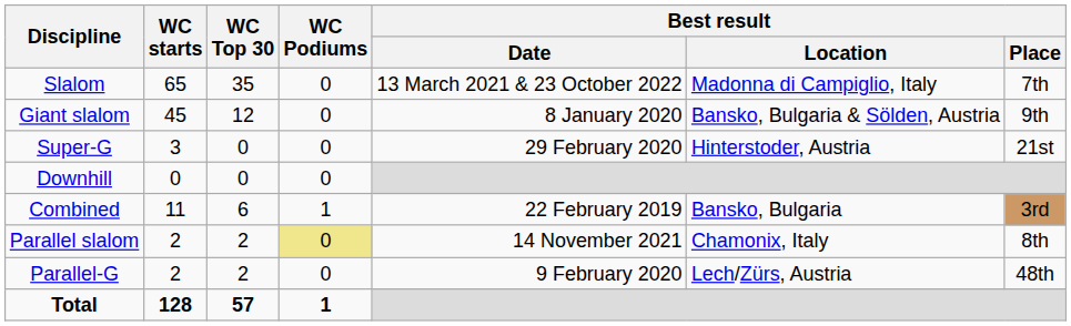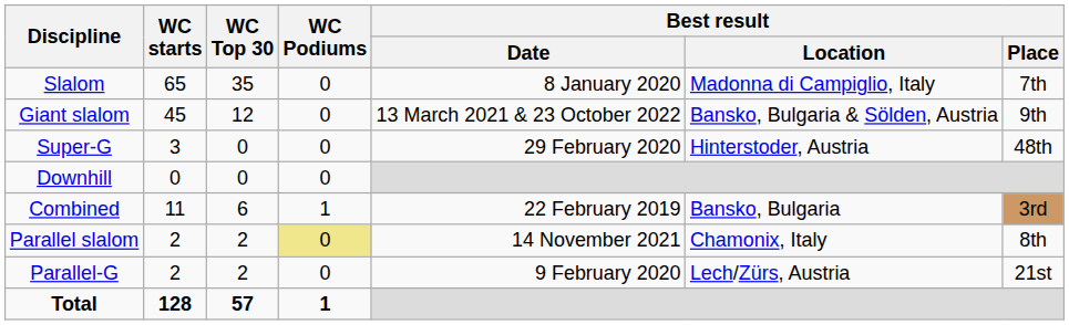Slalom | Best result / Date: 13 March 2021 & 23 October 2022 -> 8 January 2020
Giant slalom | Best result / Date: 8 January 2020 -> 13 March 2021 & 23 October 2022
Super-G | Best result / Place: 21st -> 48th
Parallel-G | Best result / Place: 48th -> 21st
